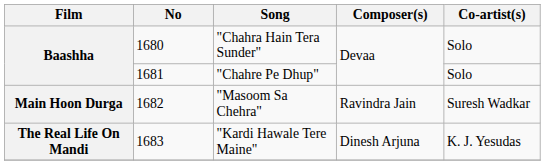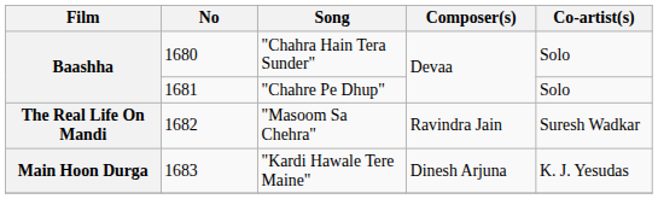"Masoom Sa Chehra" | Film: Main Hoon Durga -> The Real Life On Mandi
"Kardi Hawale Tere Maine" | Film: The Real Life On Mandi -> Main Hoon Durga
